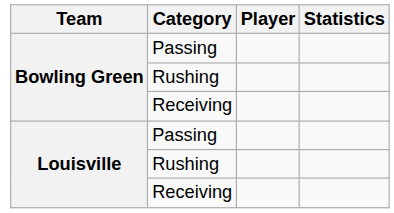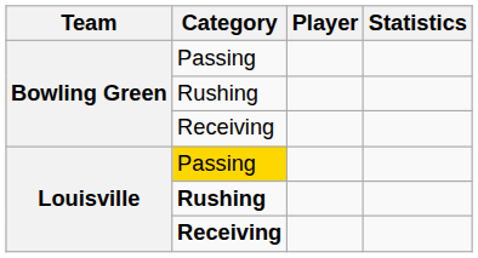Louisville / Passing | Category: no background -> gold background
Louisville / Rushing | Category: normal -> bold
Louisville / Receiving | Category: normal -> bold
